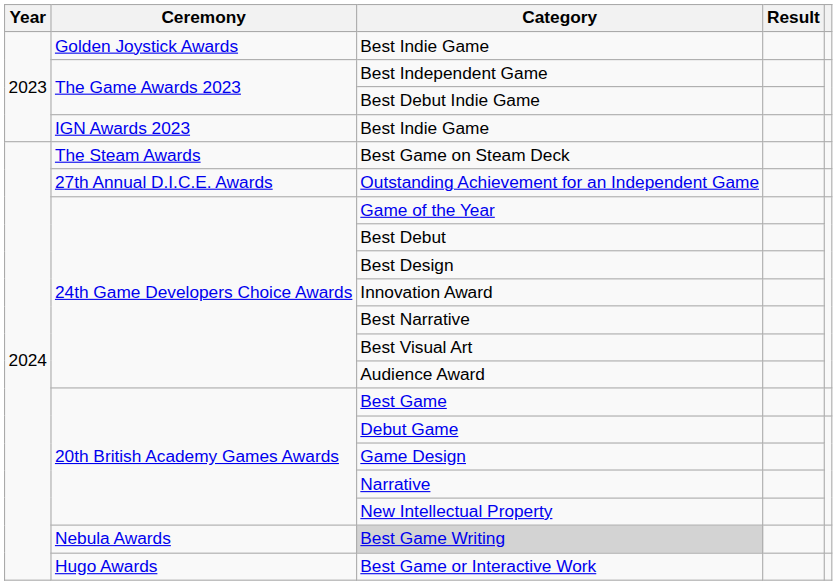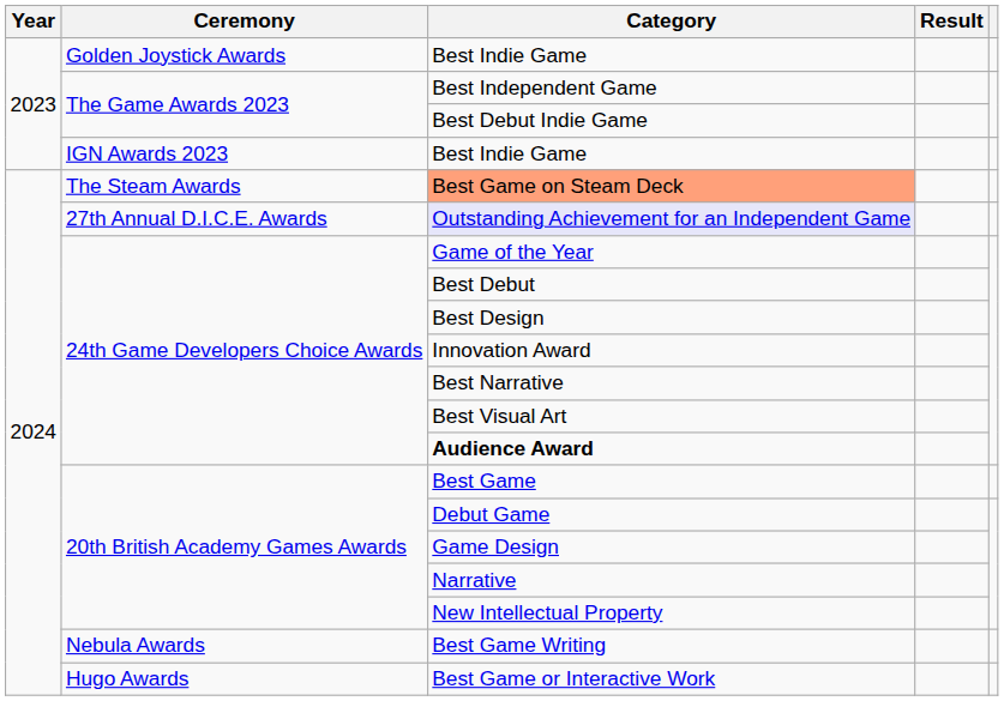Best Game on Steam Deck | Category: no background -> lightsalmon background
Outstanding Achievement for an Independent Game | Category: no background -> lavender background
Audience Award | Category: normal -> bold
Best Game Writing | Category: lightgrey background -> no background
